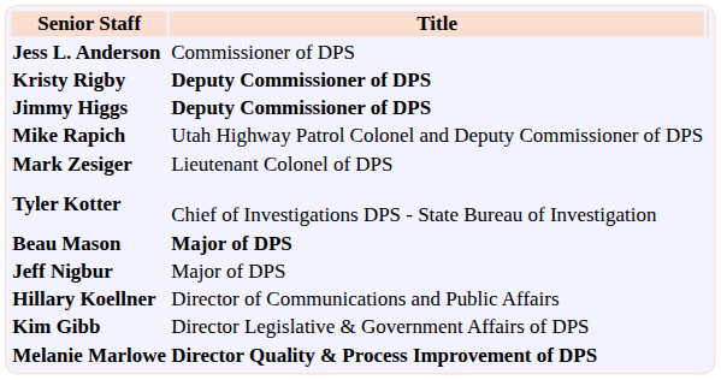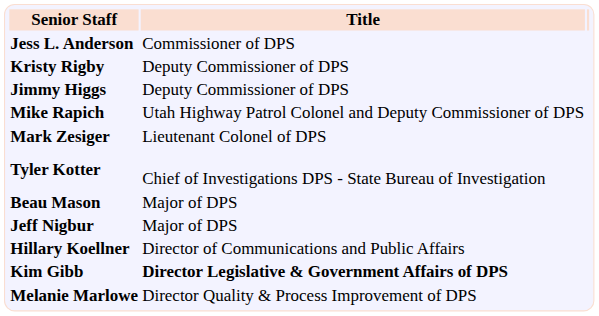Kristy Rigby | Title: bold -> normal
Jimmy Higgs | Title: bold -> normal
Beau Mason | Title: bold -> normal
Kim Gibb | Title: normal -> bold
Melanie Marlowe | Title: bold -> normal
